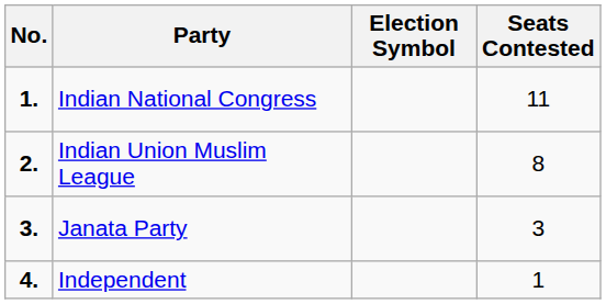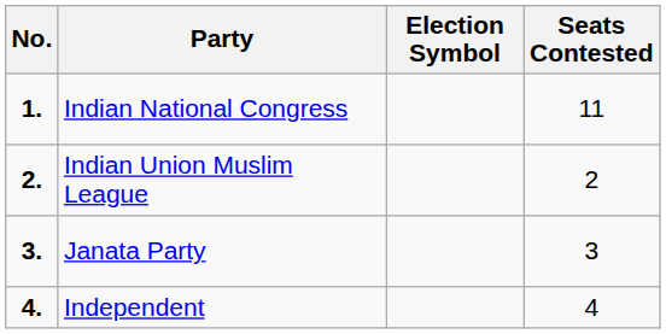Indian Union Muslim League | Seats Contested: 8 -> 2
Independent | Seats Contested: 1 -> 4
